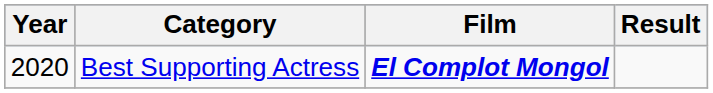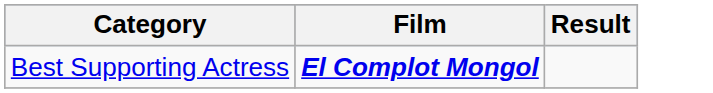- column: Year | 2020
